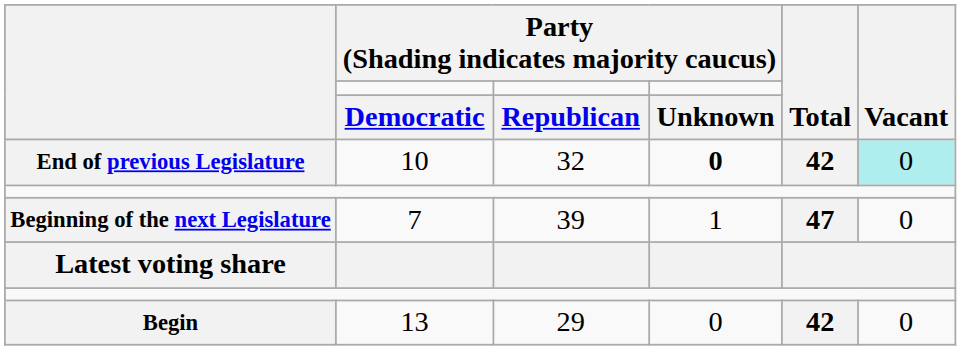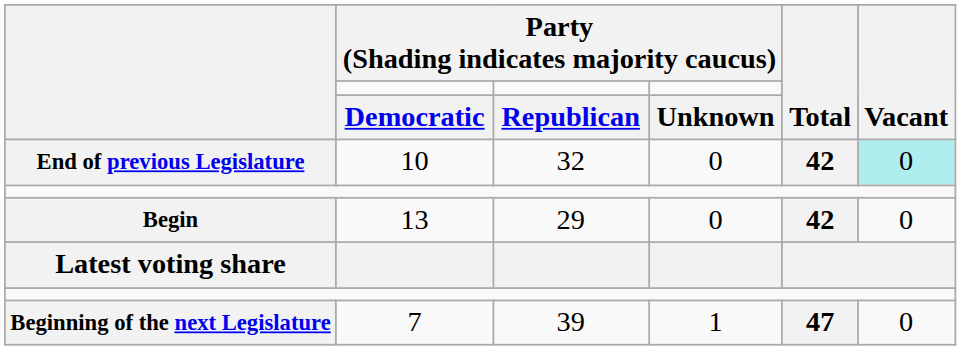End of previous Legislature | column 4: bold -> normal
rows swapped: Begin <-> Beginning of the next Legislature
